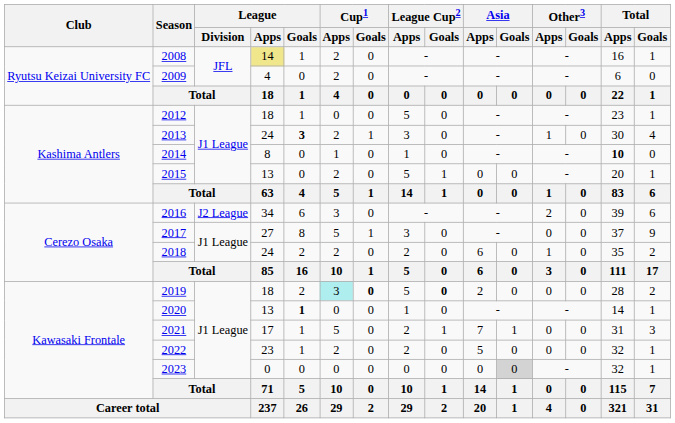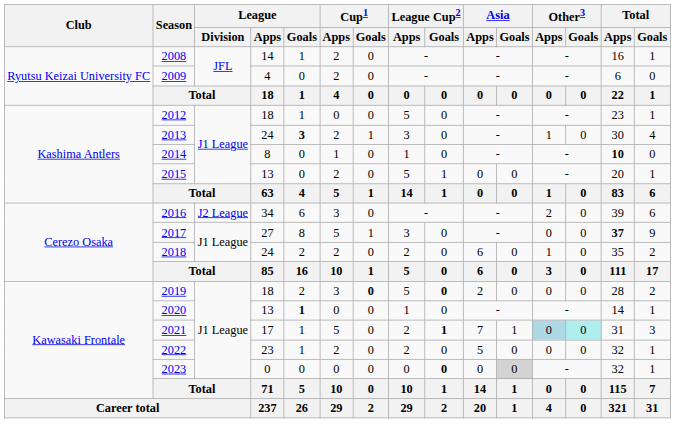2008 | League / Apps: khaki background -> no background
2017 | Total / Apps: normal -> bold
2019 | Cup1 / Apps: paleturquoise background -> no background
2021 | League Cup2 / Goals: normal -> bold
2021 | Other3 / Apps: no background -> lightblue background
2021 | Other3 / Goals: no background -> paleturquoise background
2023 | League Cup2 / Goals: normal -> bold
